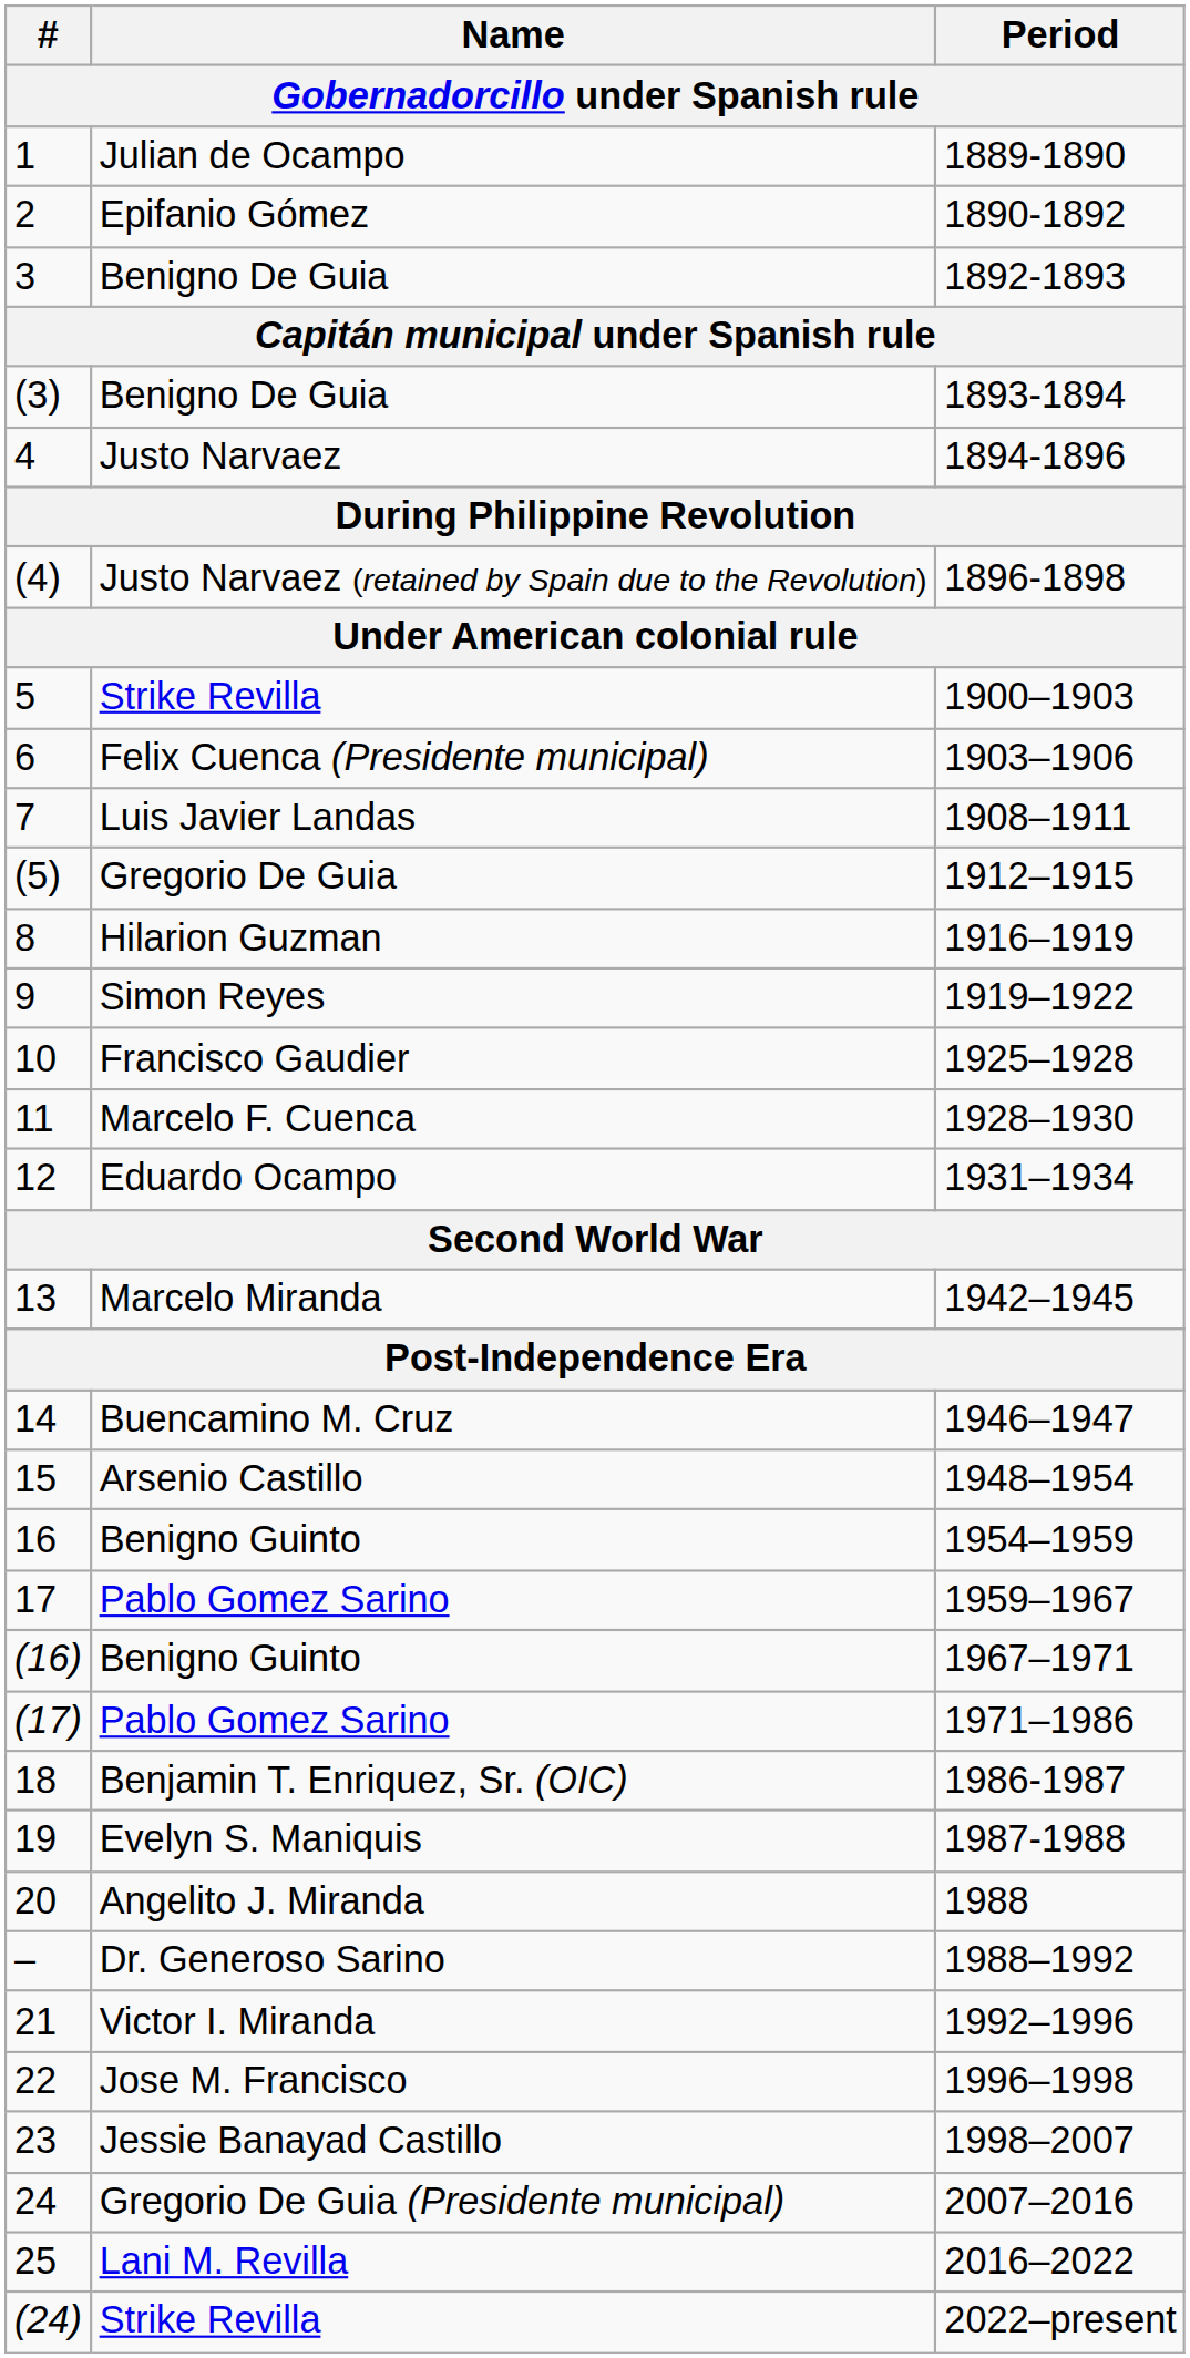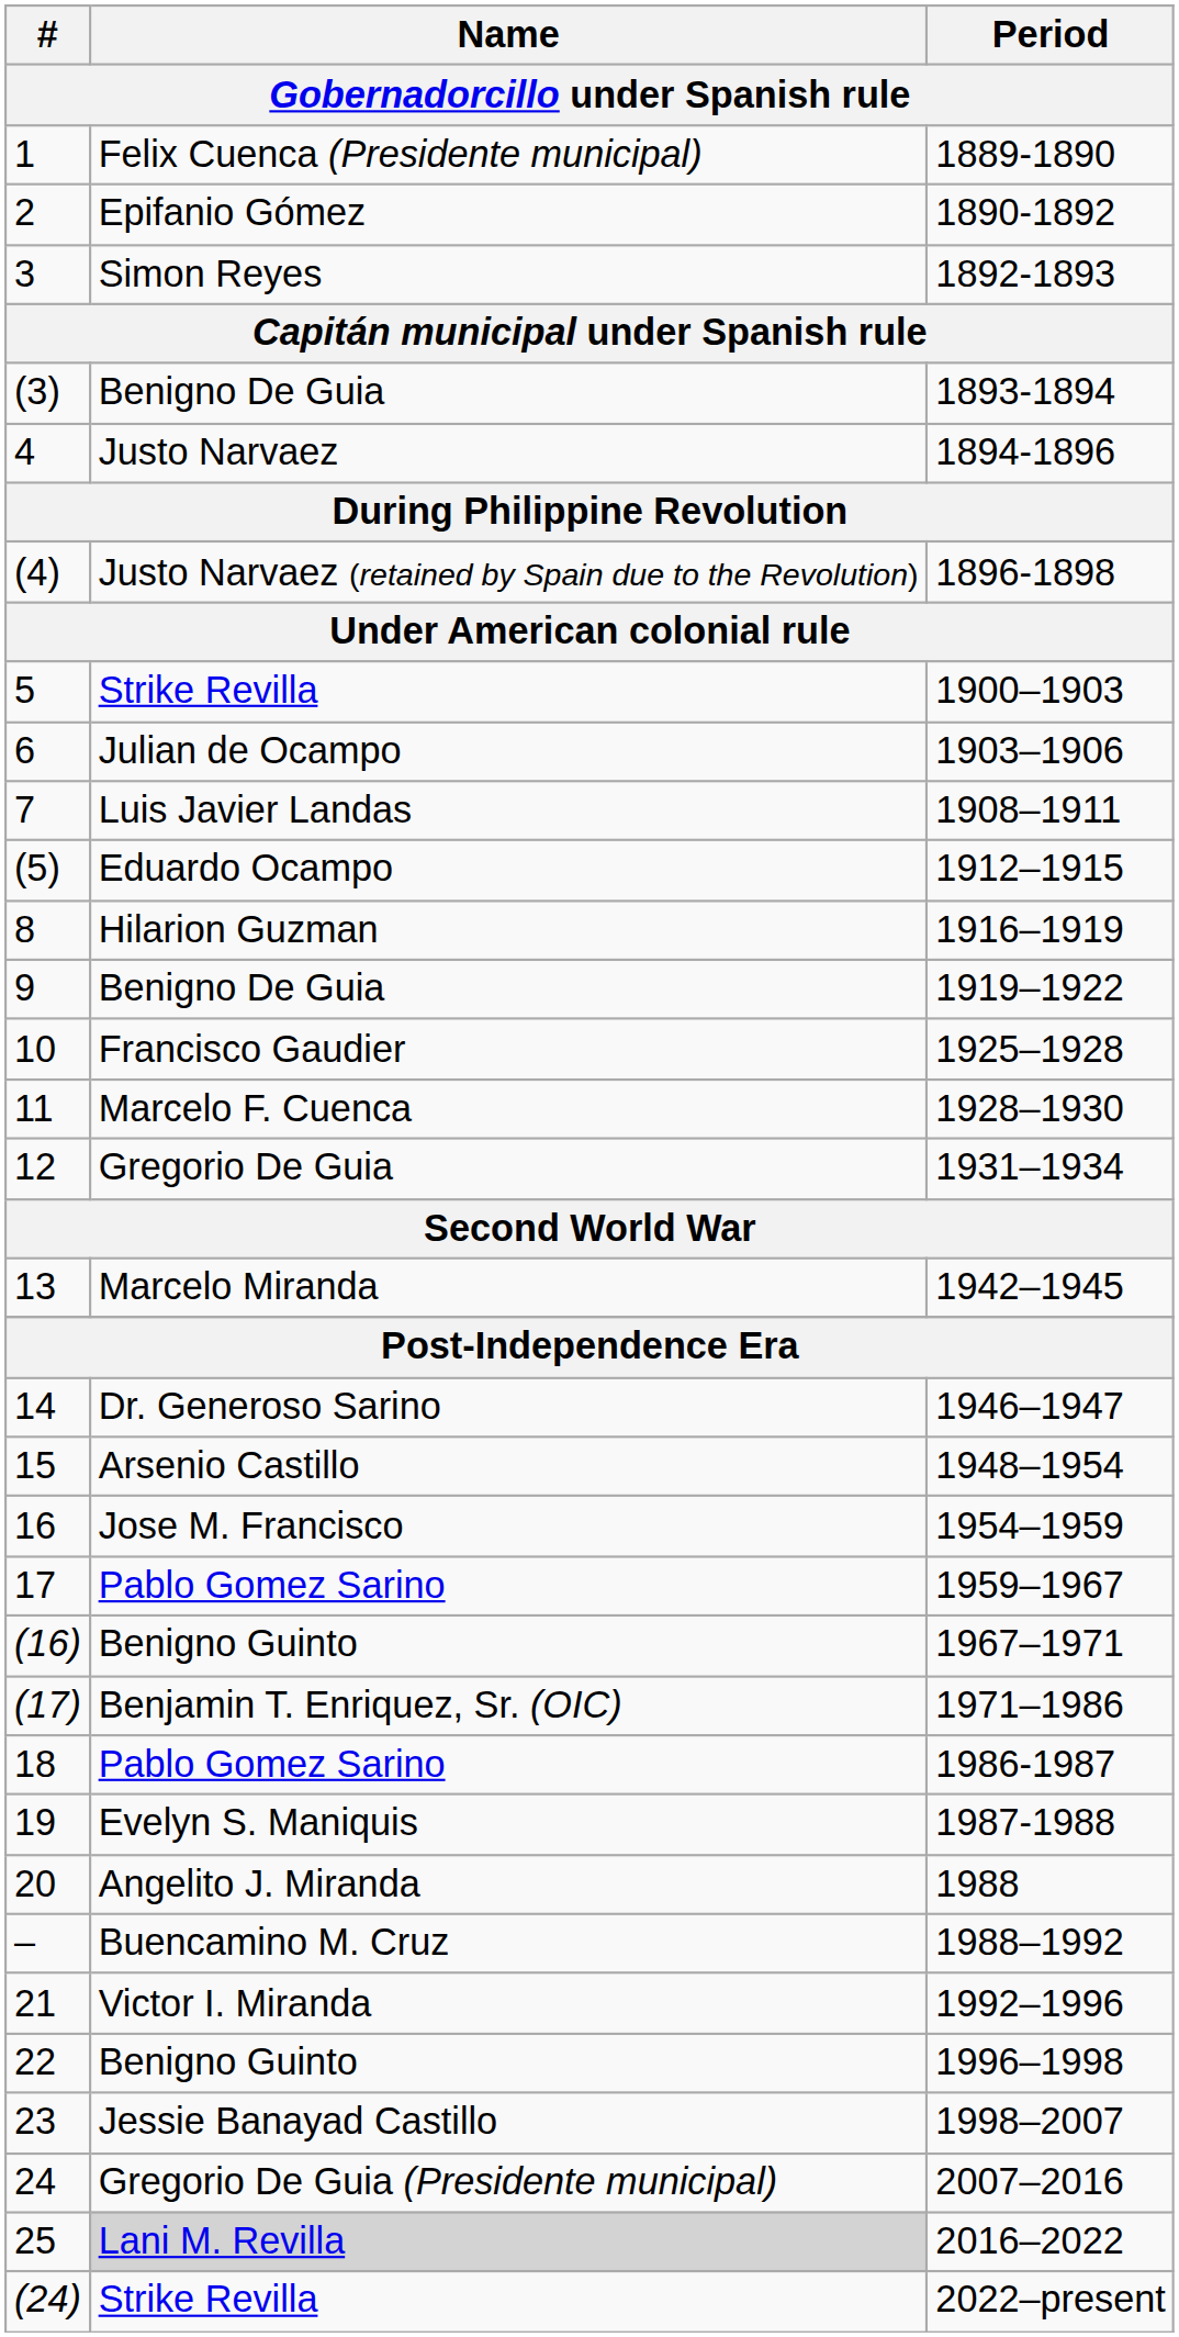1 | Name: Julian de Ocampo -> Felix Cuenca (Presidente municipal)
3 | Name: Benigno De Guia -> Simon Reyes
6 | Name: Felix Cuenca (Presidente municipal) -> Julian de Ocampo
(5) | Name: Gregorio De Guia -> Eduardo Ocampo
9 | Name: Simon Reyes -> Benigno De Guia
12 | Name: Eduardo Ocampo -> Gregorio De Guia
14 | Name: Buencamino M. Cruz -> Dr. Generoso Sarino
16 | Name: Benigno Guinto -> Jose M. Francisco
(17) | Name: Pablo Gomez Sarino -> Benjamin T. Enriquez, Sr. (OIC)
18 | Name: Benjamin T. Enriquez, Sr. (OIC) -> Pablo Gomez Sarino
– | Name: Dr. Generoso Sarino -> Buencamino M. Cruz
22 | Name: Jose M. Francisco -> Benigno Guinto
25 | Name: no background -> lightgrey background
